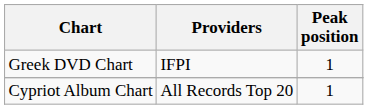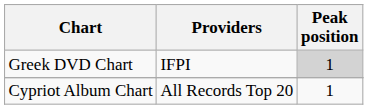Greek DVD Chart | Peak position: no background -> lightgrey background
